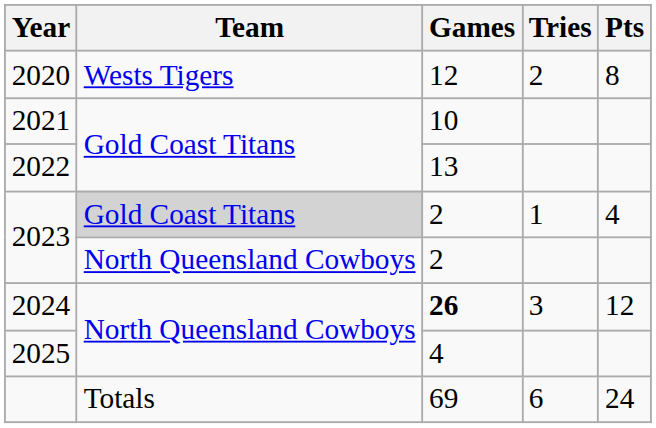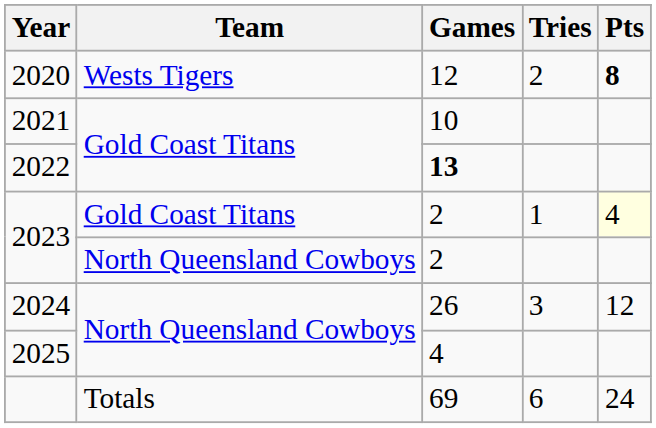2020 | Pts: normal -> bold
2022 | Games: normal -> bold
2023 / 1 | Team: lightgrey background -> no background
2023 / 1 | Pts: no background -> lightyellow background
2024 | Games: bold -> normal
